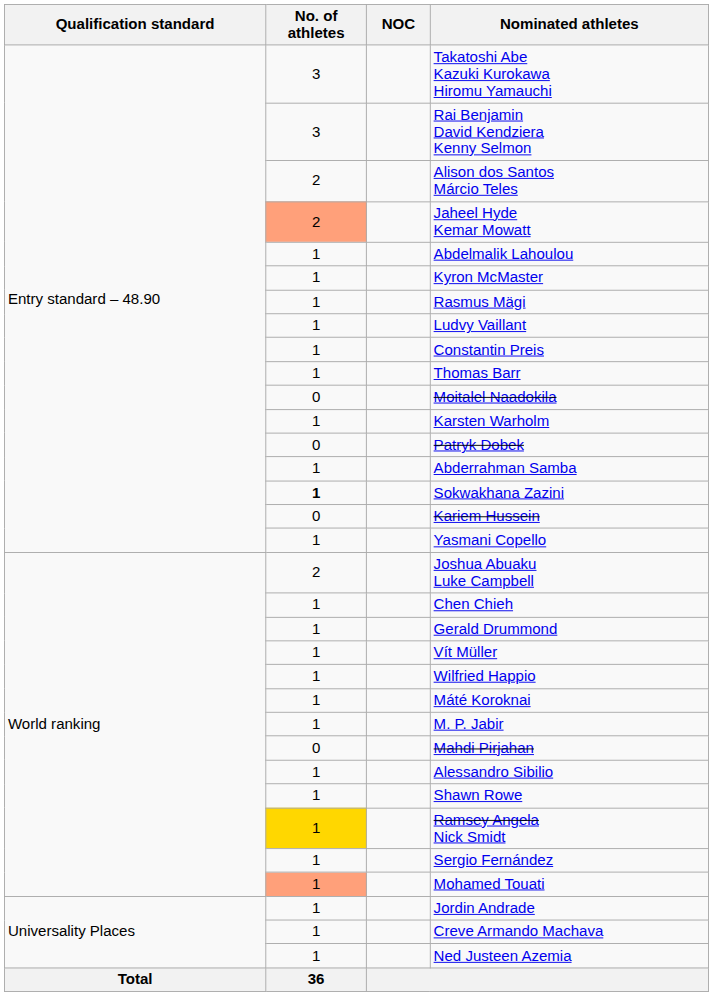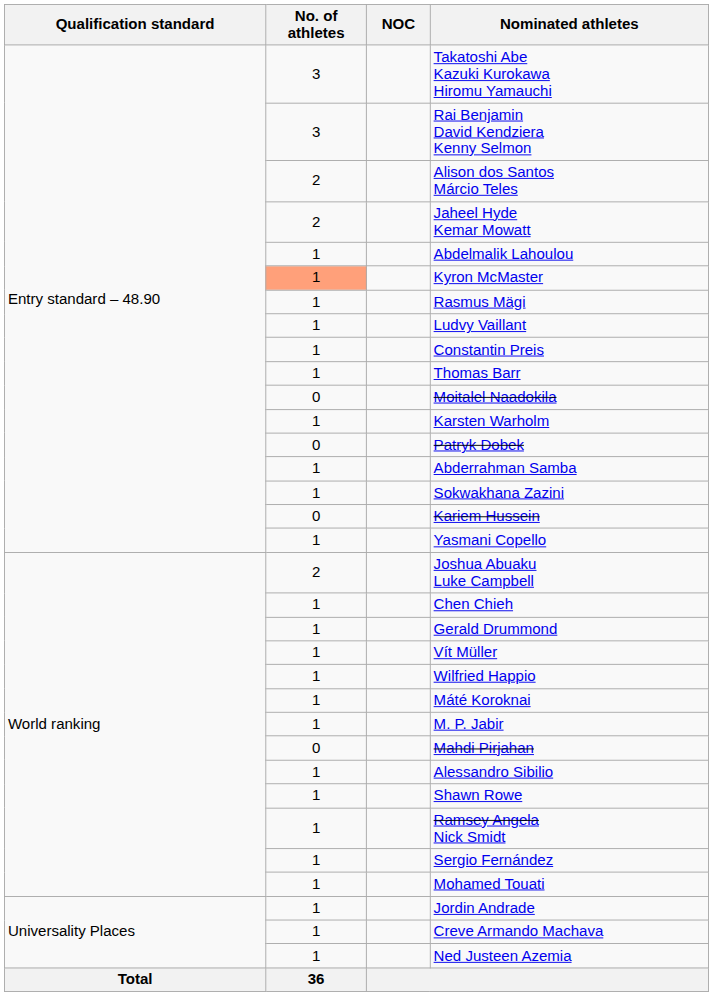Jaheel Hyde Kemar Mowatt | No. of athletes: lightsalmon background -> no background
Kyron McMaster | No. of athletes: no background -> lightsalmon background
Sokwakhana Zazini | No. of athletes: bold -> normal
Ramsey Angela Nick Smidt | No. of athletes: gold background -> no background
Mohamed Touati | No. of athletes: lightsalmon background -> no background
